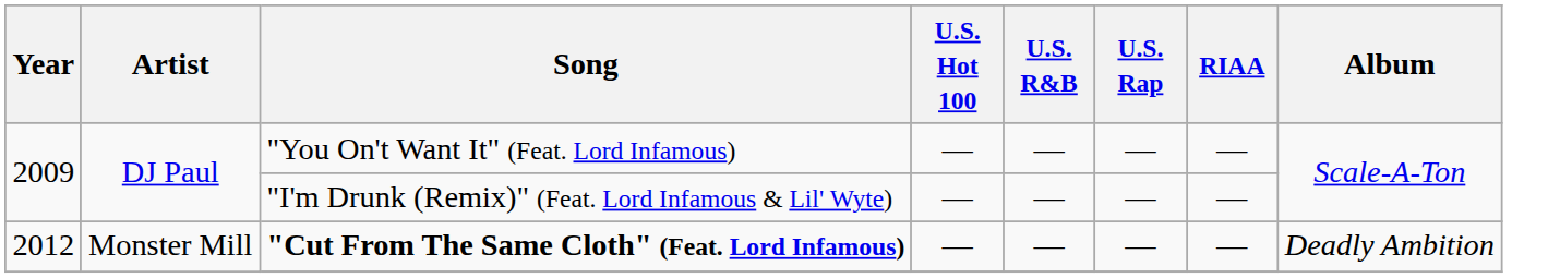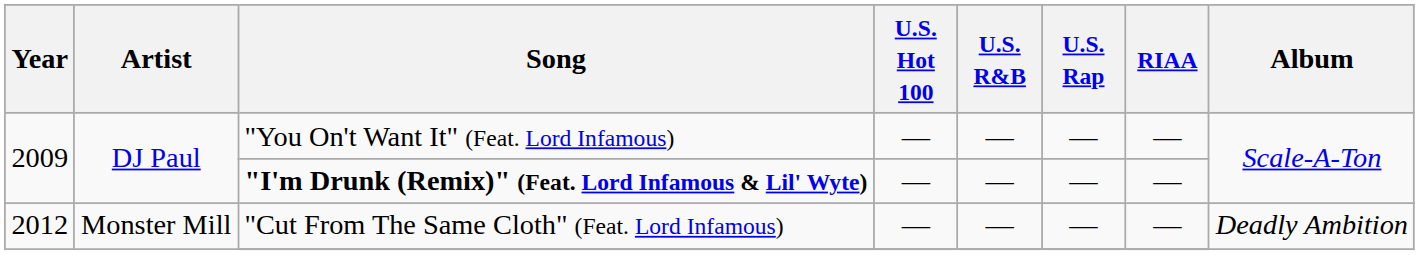"I'm Drunk (Remix)" (Feat. Lord Infamous & Lil' Wyte) | Song: normal -> bold
"Cut From The Same Cloth" (Feat. Lord Infamous) | Song: bold -> normal
